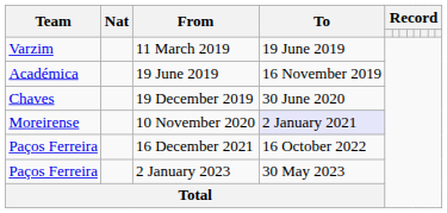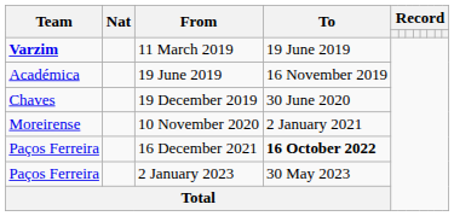11 March 2019 | Team: normal -> bold
10 November 2020 | To: lavender background -> no background
16 December 2021 | To: normal -> bold
